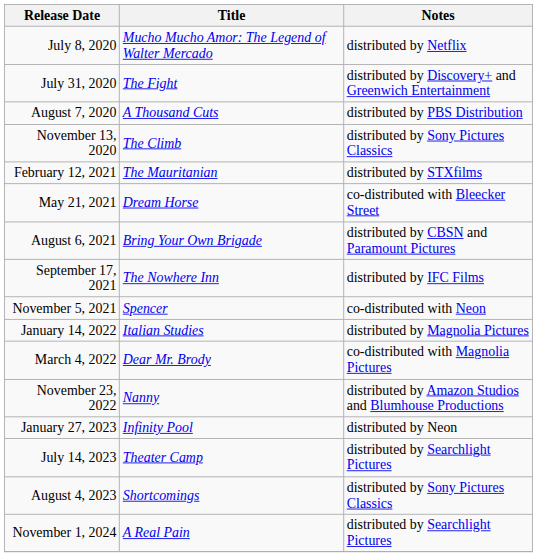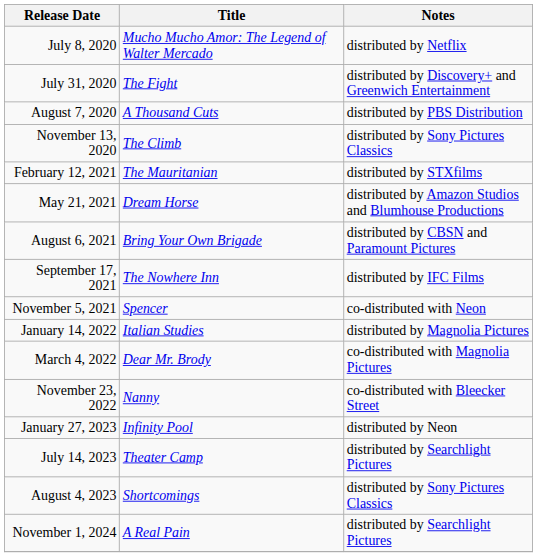May 21, 2021 | Notes: co-distributed with Bleecker Street -> distributed by Amazon Studios and Blumhouse Productions
November 23, 2022 | Notes: distributed by Amazon Studios and Blumhouse Productions -> co-distributed with Bleecker Street
